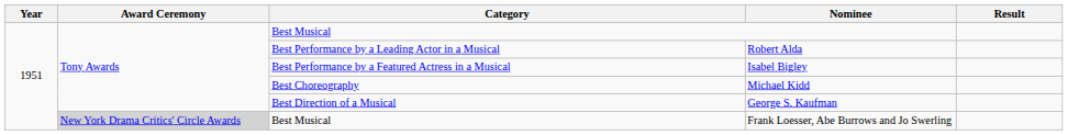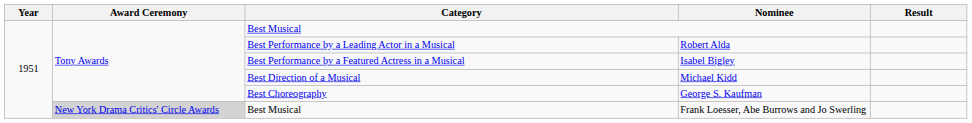Michael Kidd | Category: Best Choreography -> Best Direction of a Musical
George S. Kaufman | Category: Best Direction of a Musical -> Best Choreography
